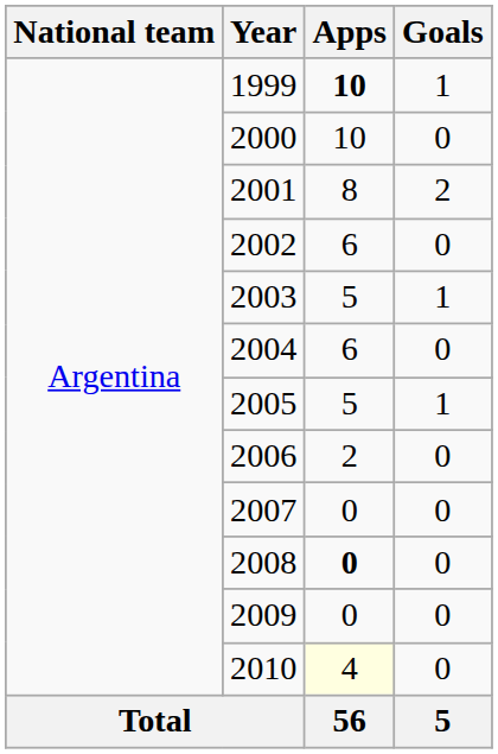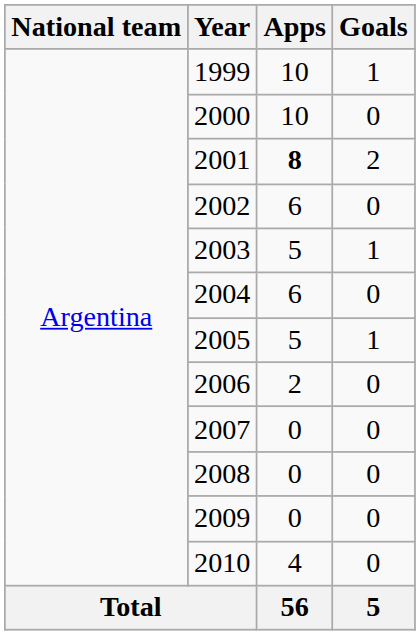1999 | Apps: bold -> normal
2001 | Apps: normal -> bold
2008 | Apps: bold -> normal
2010 | Apps: lightyellow background -> no background
